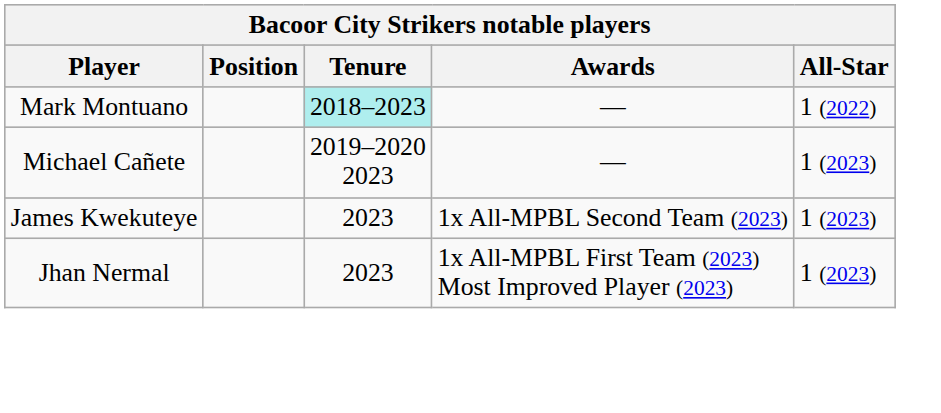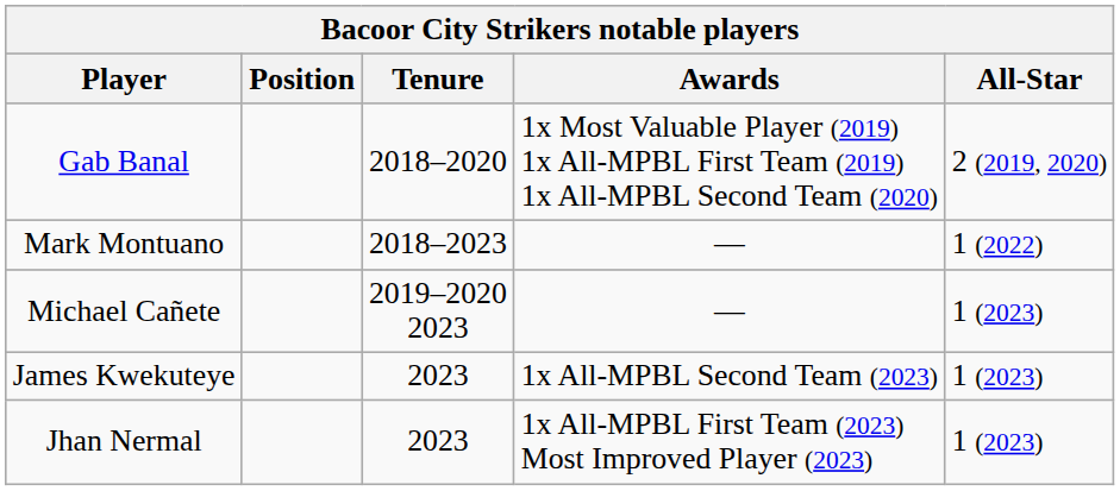+ row: Gab Banal | 2018–2020 | 1x Most Valuable Player (2019) 1x All-MPBL First Team (2019) 1x All-MPBL Second Team (2020) | 2 (2019, 2020)
Mark Montuano | Tenure: paleturquoise background -> no background
